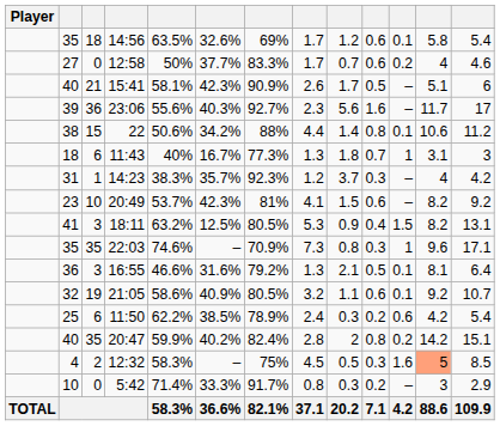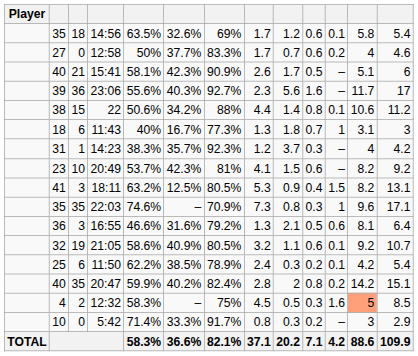16:55 | column 11: 0.1 -> 0.6
11:50 | column 11: 0.6 -> 0.1
